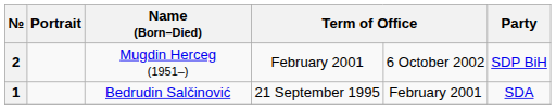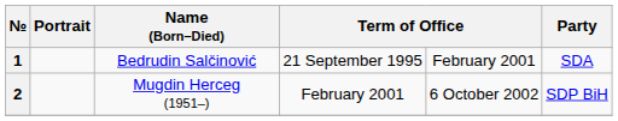rows swapped: 1 <-> 2
